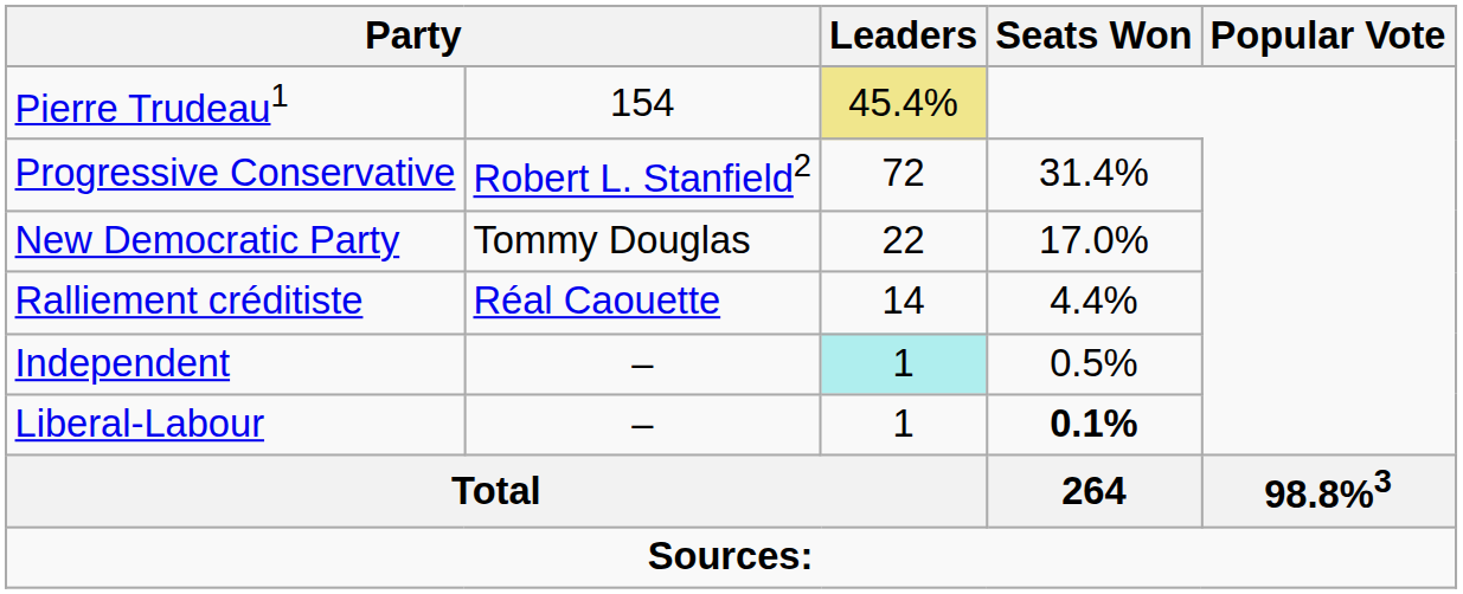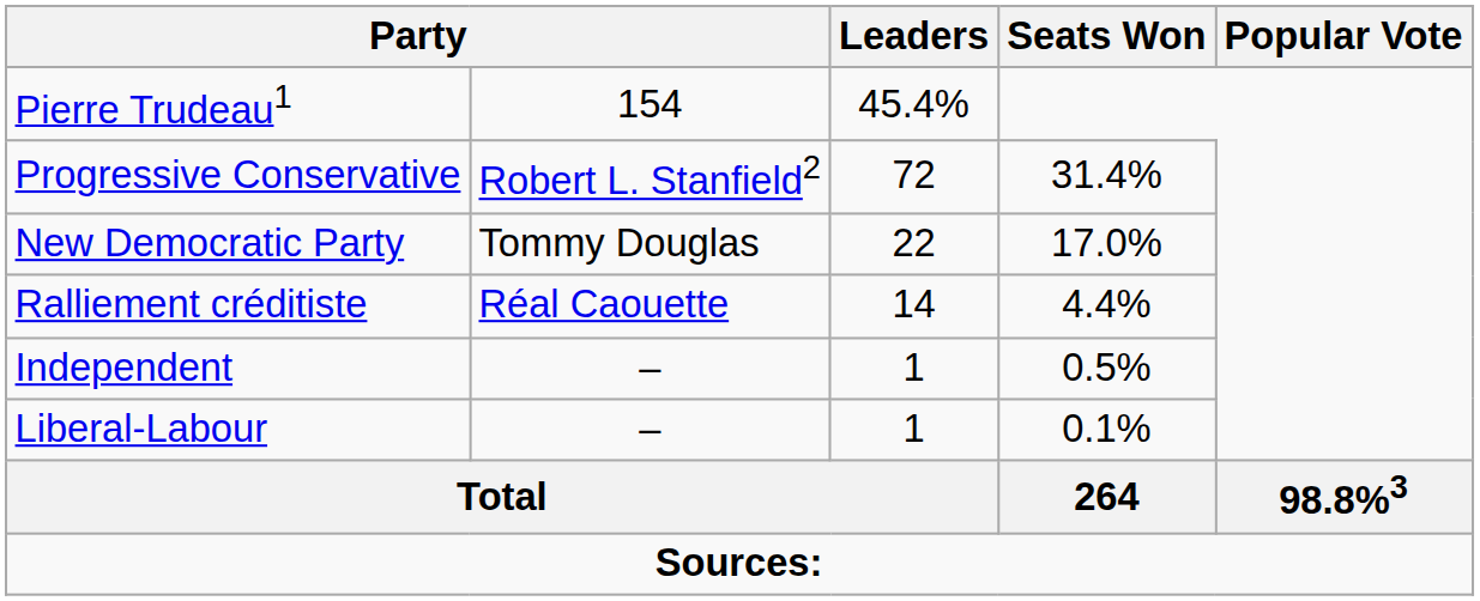Pierre Trudeau1 | Leaders: khaki background -> no background
Independent | Leaders: paleturquoise background -> no background
Liberal-Labour | Seats Won: bold -> normal
